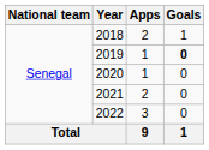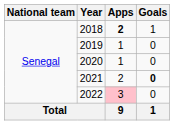2018 | Apps: normal -> bold
2019 | Goals: bold -> normal
2021 | Goals: normal -> bold
2022 | Apps: no background -> pink background
